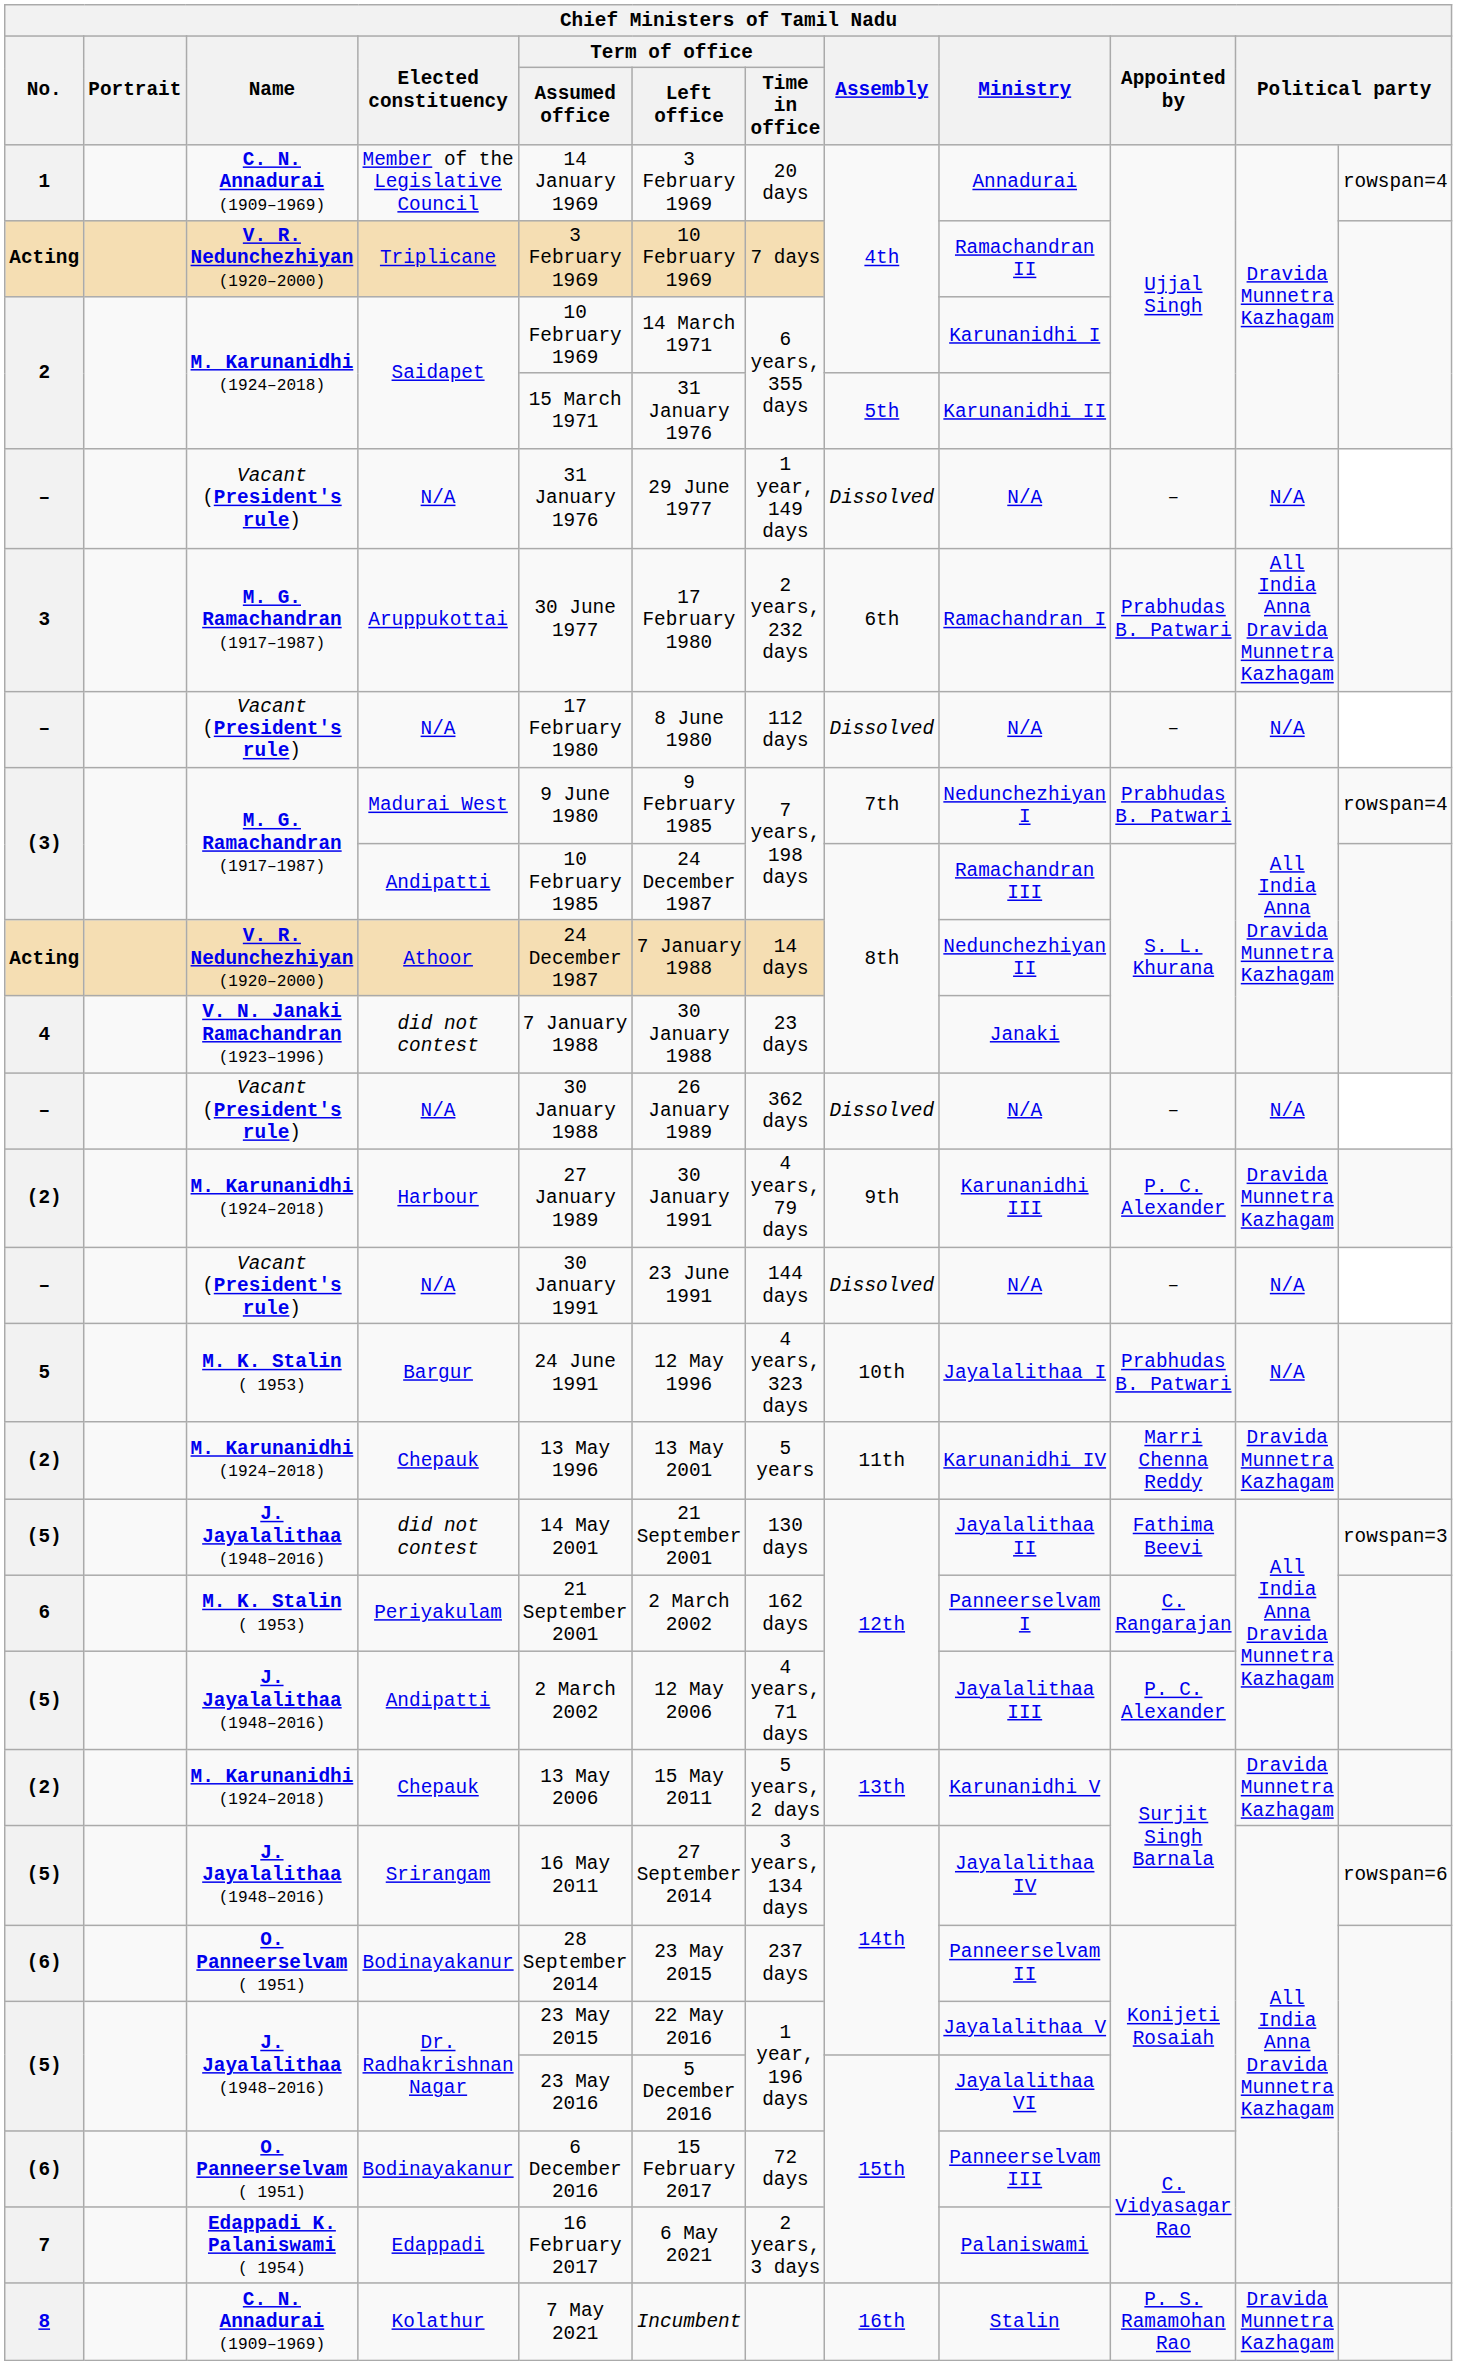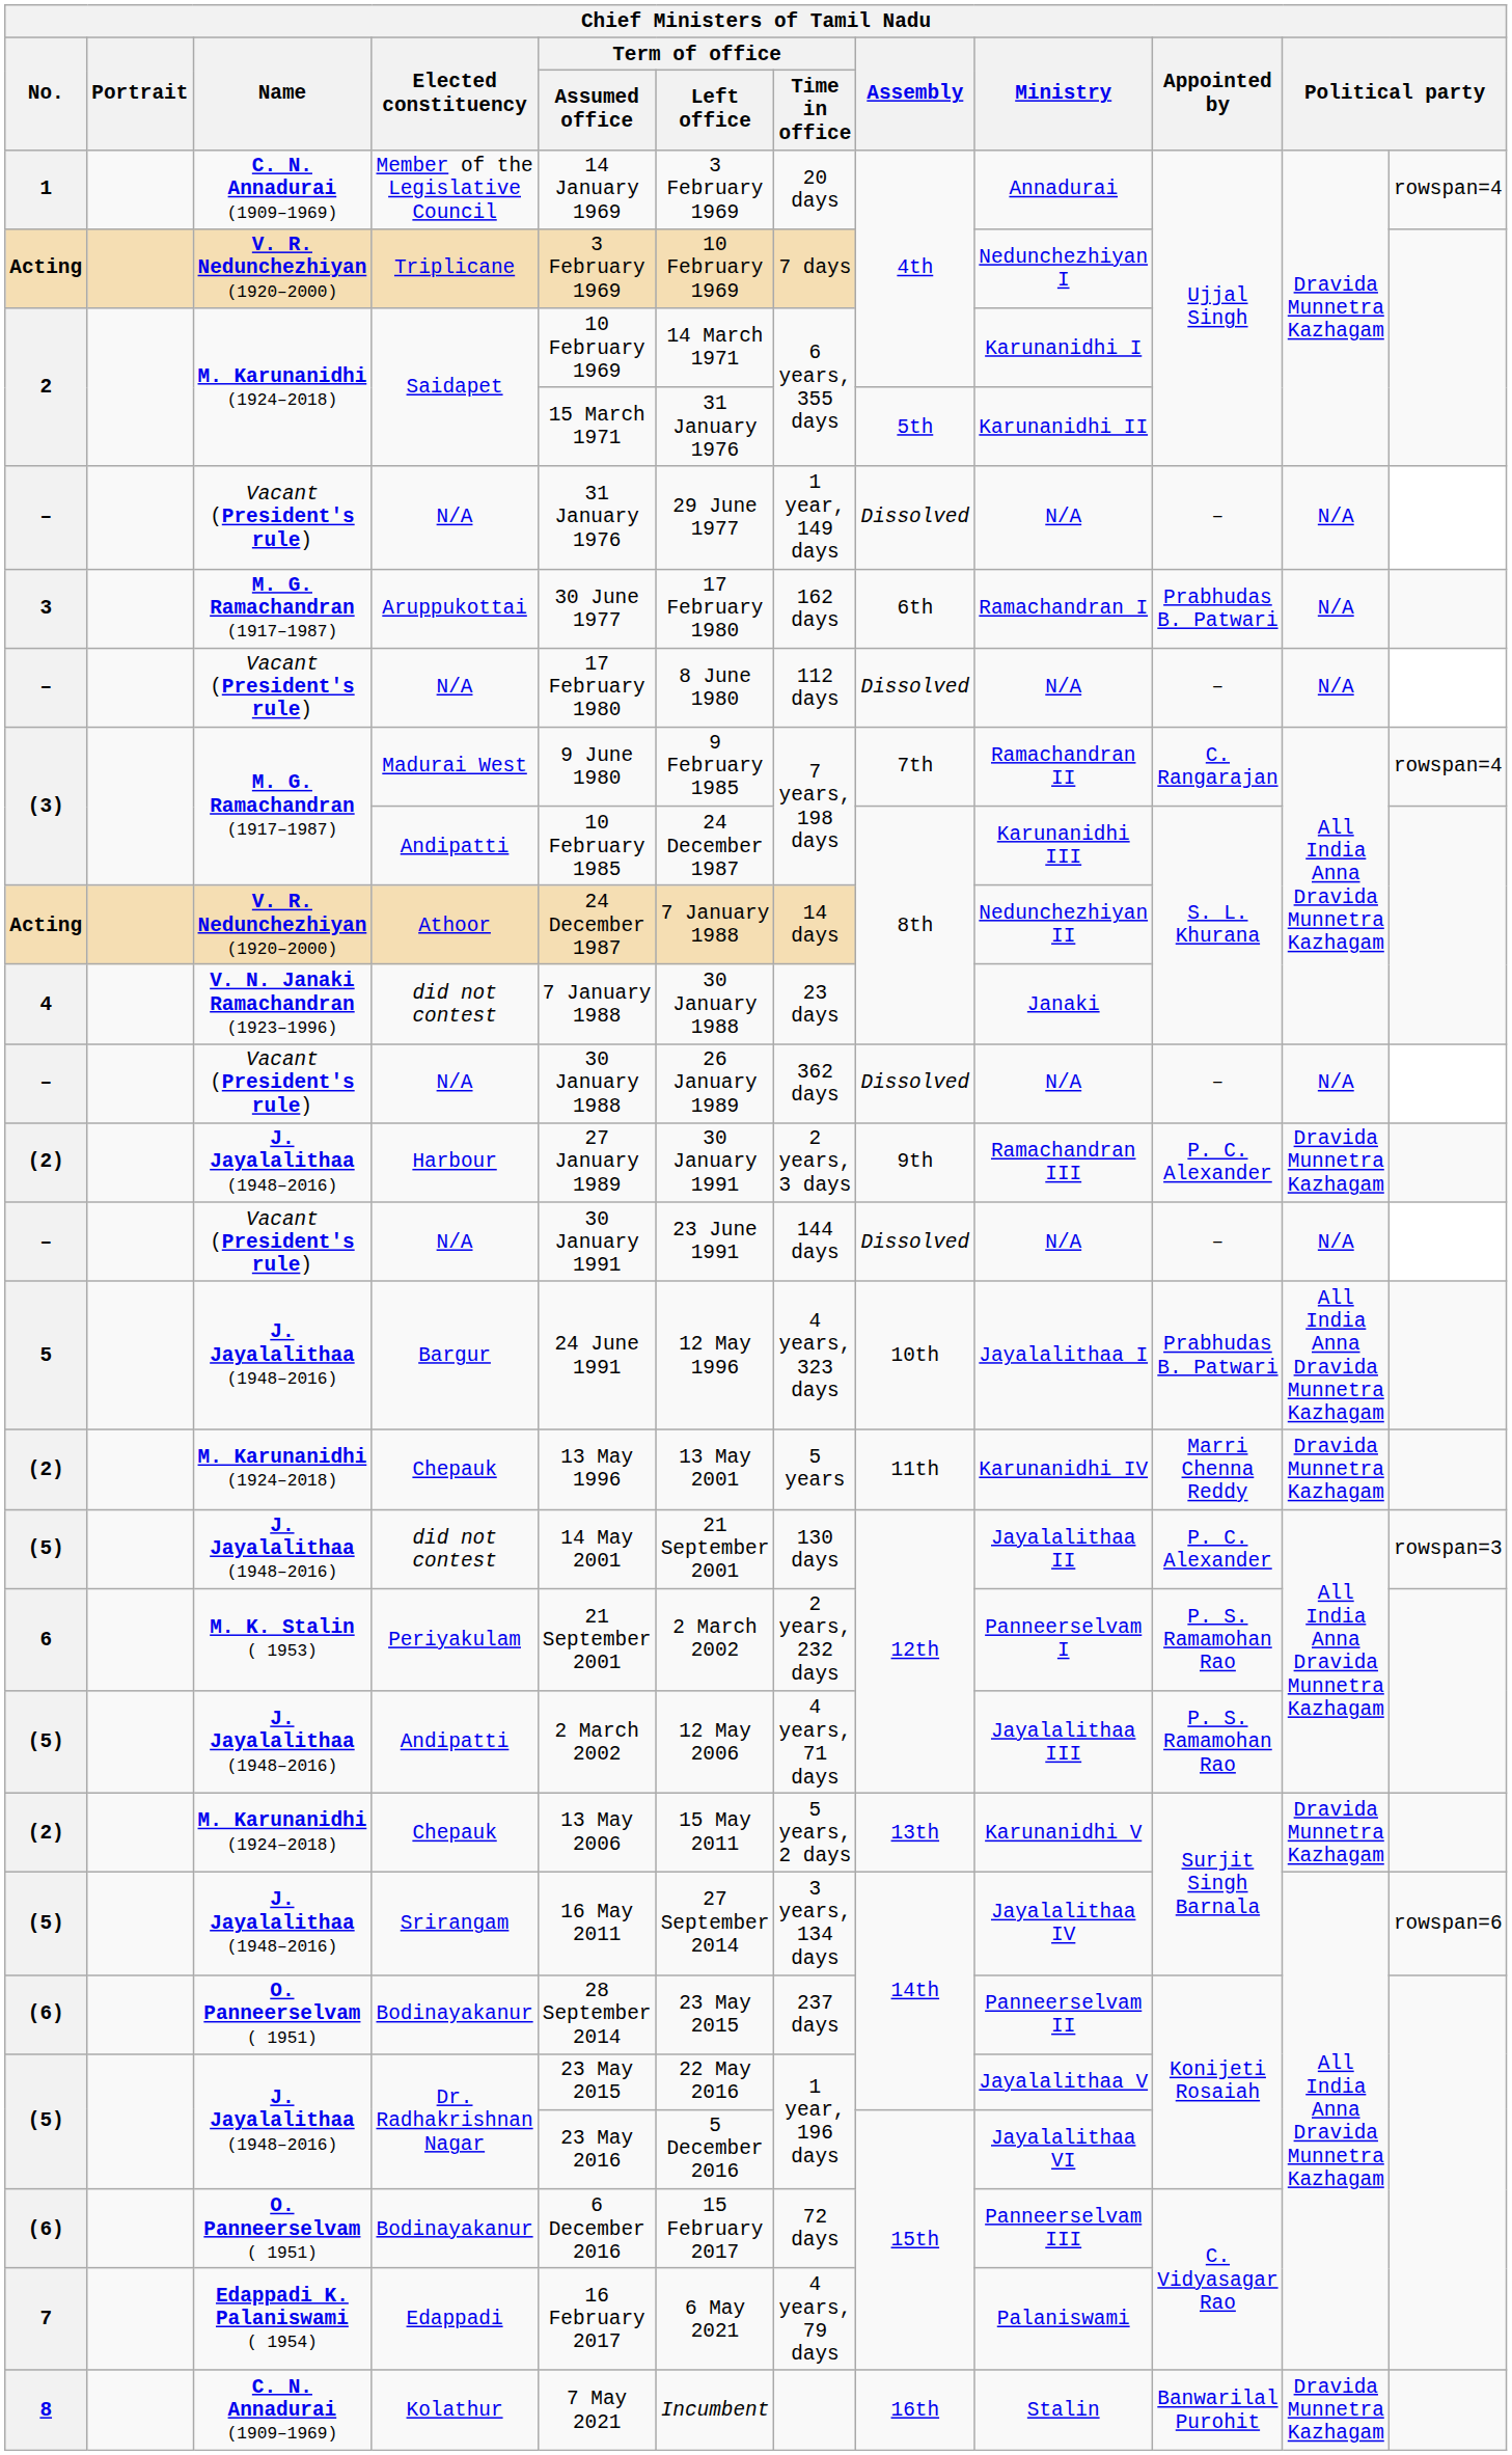Triplicane | Ministry: Ramachandran II -> Nedunchezhiyan I
Aruppukottai | Term of office / Time in office: 2 years, 232 days -> 162 days
Aruppukottai | column 11: All India Anna Dravida Munnetra Kazhagam -> N/A
Madurai West | Ministry: Nedunchezhiyan I -> Ramachandran II
Madurai West | Appointed by: Prabhudas B. Patwari -> C. Rangarajan
(3) / Andipatti | Ministry: Ramachandran III -> Karunanidhi III
Harbour | Name: M. Karunanidhi (1924–2018) -> J. Jayalalithaa (1948–2016)
Harbour | Term of office / Time in office: 4 years, 79 days -> 2 years, 3 days
Harbour | Ministry: Karunanidhi III -> Ramachandran III
Bargur | Name: M. K. Stalin ( 1953) -> J. Jayalalithaa (1948–2016)
Bargur | column 11: N/A -> All India Anna Dravida Munnetra Kazhagam
(5) / did not contest | Appointed by: Fathima Beevi -> P. C. Alexander
Periyakulam | Term of office / Time in office: 162 days -> 2 years, 232 days
Periyakulam | Appointed by: C. Rangarajan -> P. S. Ramamohan Rao
(5) / Andipatti | Appointed by: P. C. Alexander -> P. S. Ramamohan Rao
Edappadi | Term of office / Time in office: 2 years, 3 days -> 4 years, 79 days
Kolathur | Appointed by: P. S. Ramamohan Rao -> Banwarilal Purohit
